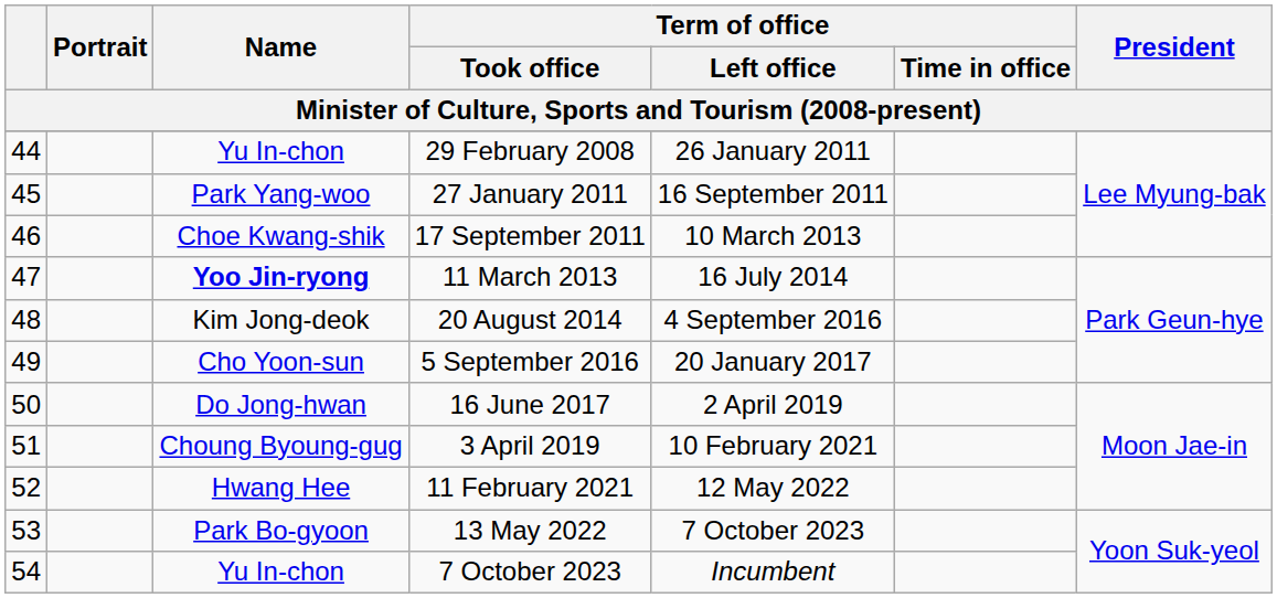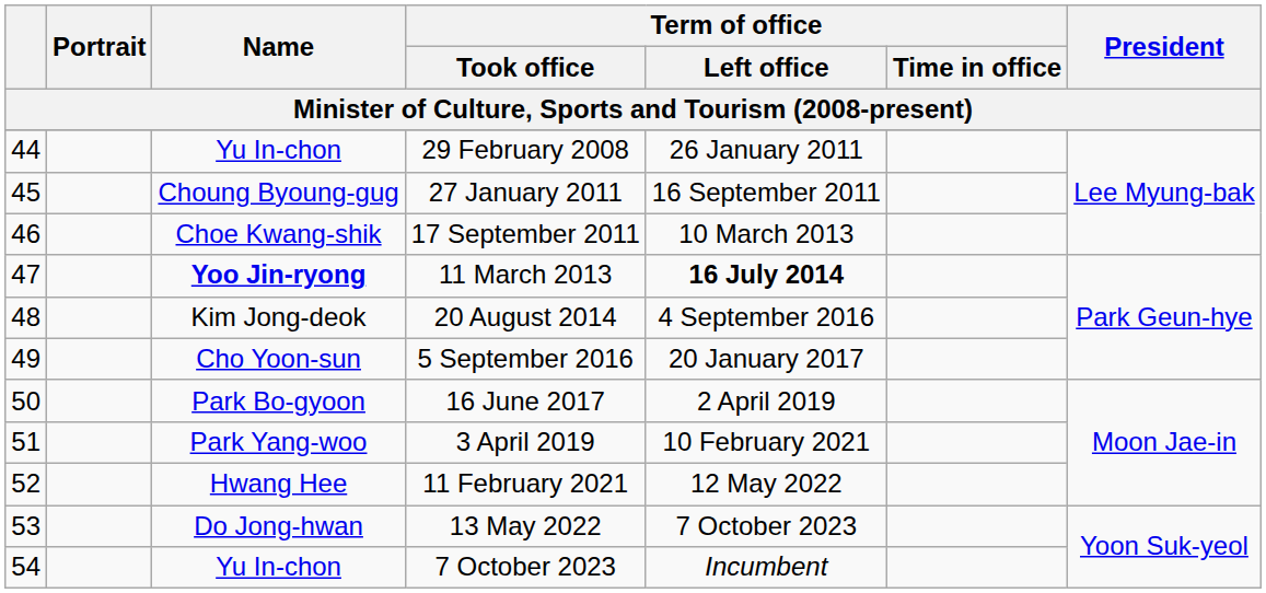27 January 2011 | Name: Park Yang-woo -> Choung Byoung-gug
11 March 2013 | Term of office / Left office: normal -> bold
16 June 2017 | Name: Do Jong-hwan -> Park Bo-gyoon
3 April 2019 | Name: Choung Byoung-gug -> Park Yang-woo
13 May 2022 | Name: Park Bo-gyoon -> Do Jong-hwan
